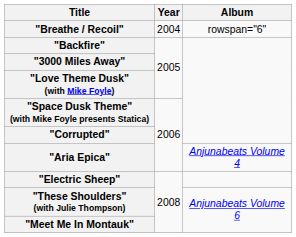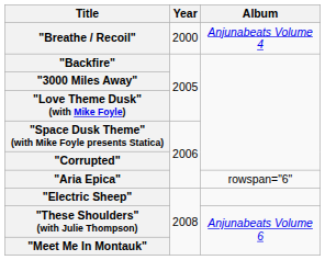"Breathe / Recoil" | Year: 2004 -> 2000
"Breathe / Recoil" | Album: rowspan="6" -> Anjunabeats Volume 4
"Aria Epica" | Album: Anjunabeats Volume 4 -> rowspan="6"
